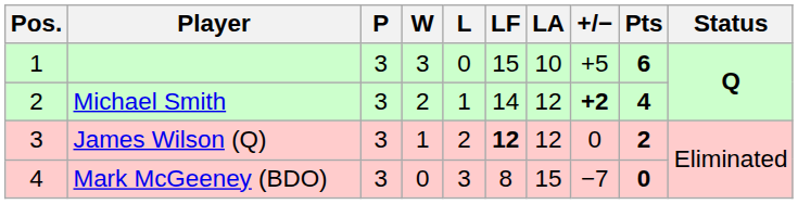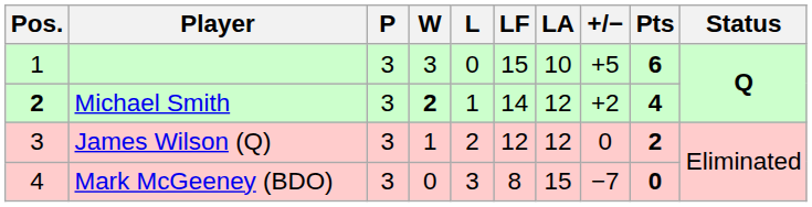Michael Smith | Pos.: normal -> bold
Michael Smith | W: normal -> bold
Michael Smith | +/−: bold -> normal
James Wilson (Q) | LF: bold -> normal
